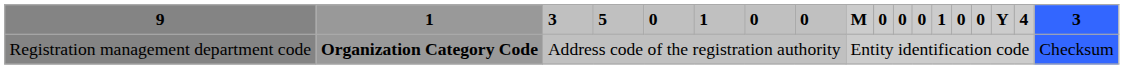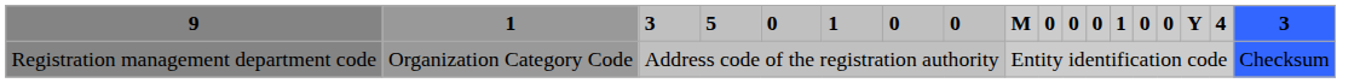Registration management department code | column 2: bold -> normal
